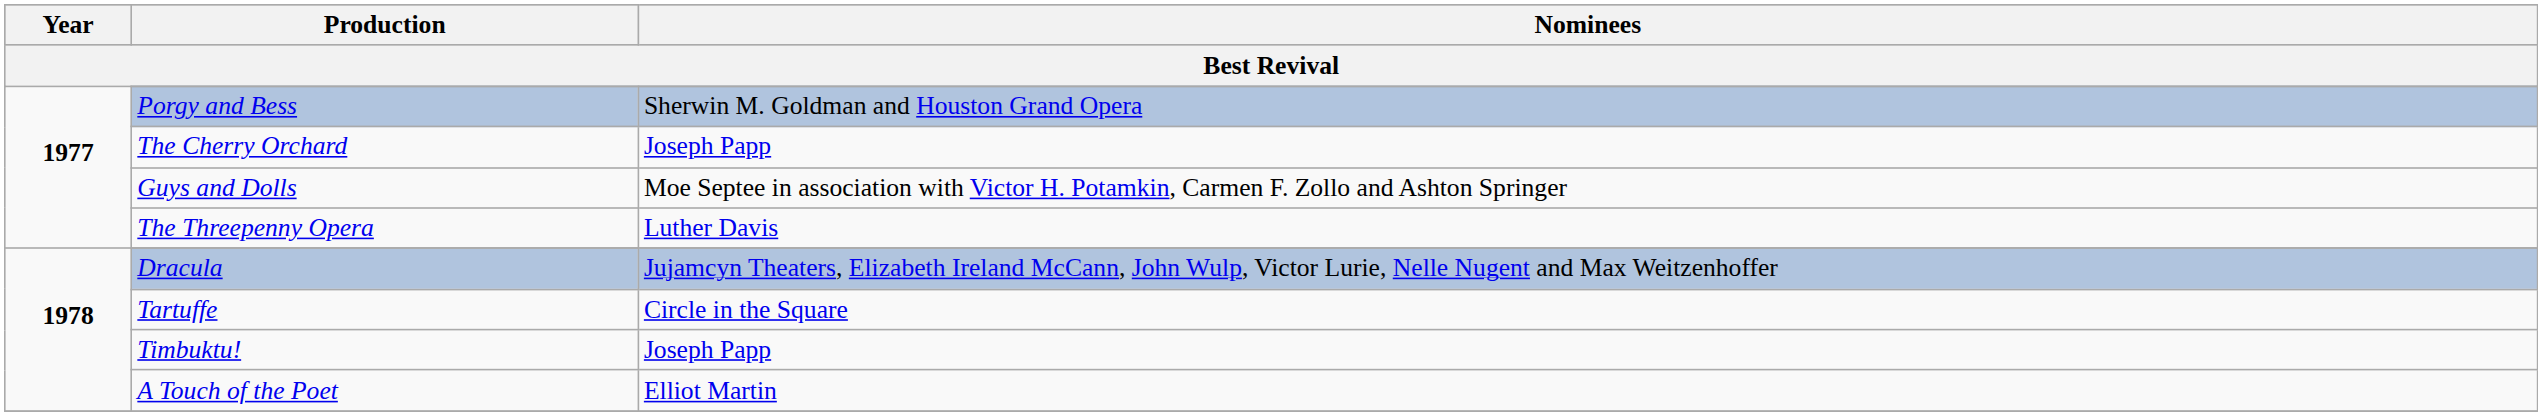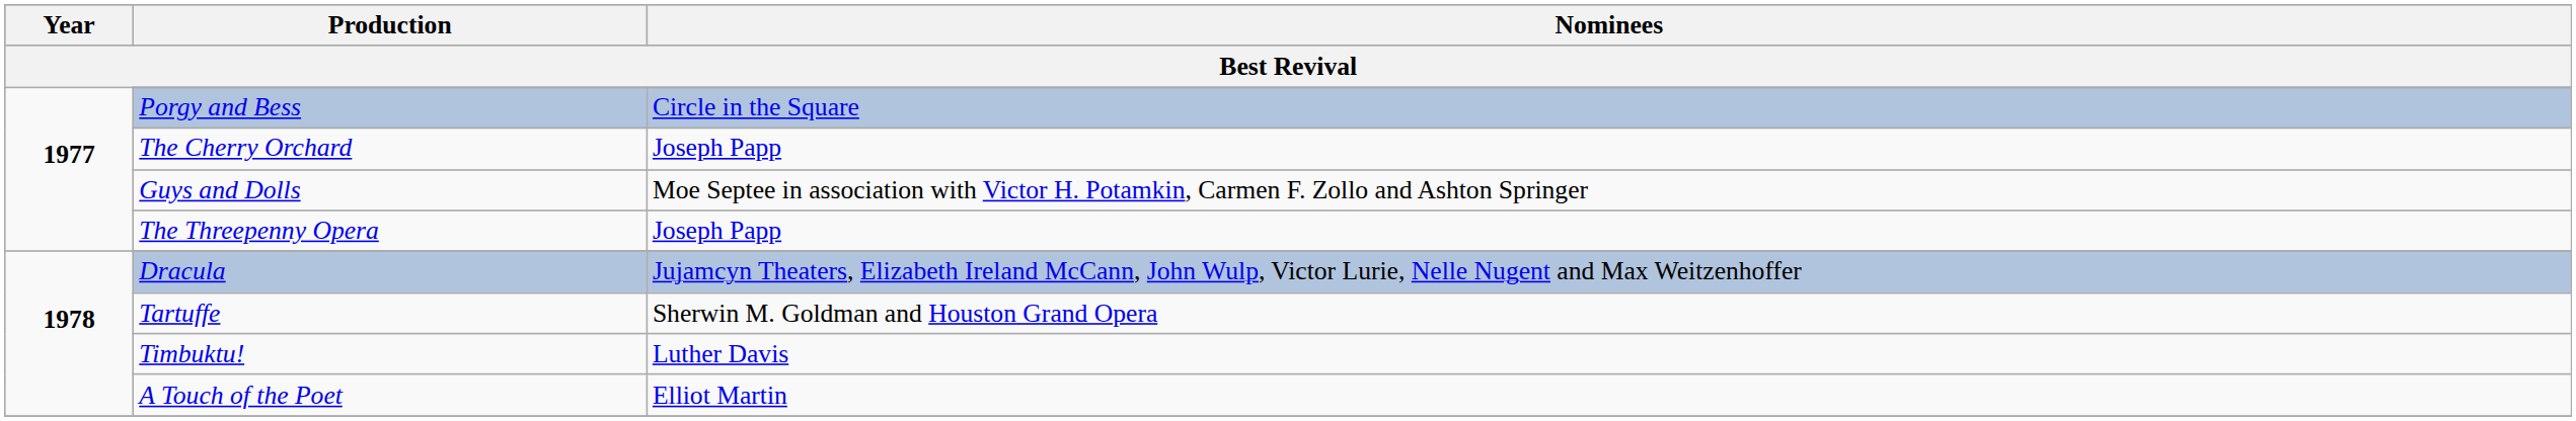Porgy and Bess | Nominees: Sherwin M. Goldman and Houston Grand Opera -> Circle in the Square
The Threepenny Opera | Nominees: Luther Davis -> Joseph Papp
Tartuffe | Nominees: Circle in the Square -> Sherwin M. Goldman and Houston Grand Opera
Timbuktu! | Nominees: Joseph Papp -> Luther Davis
